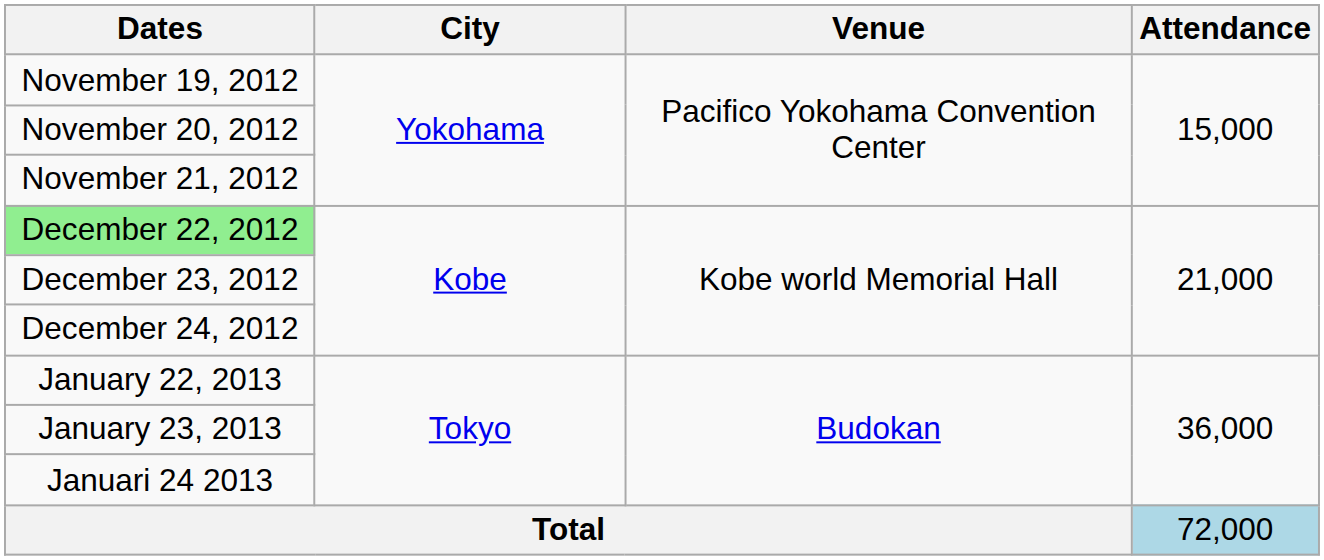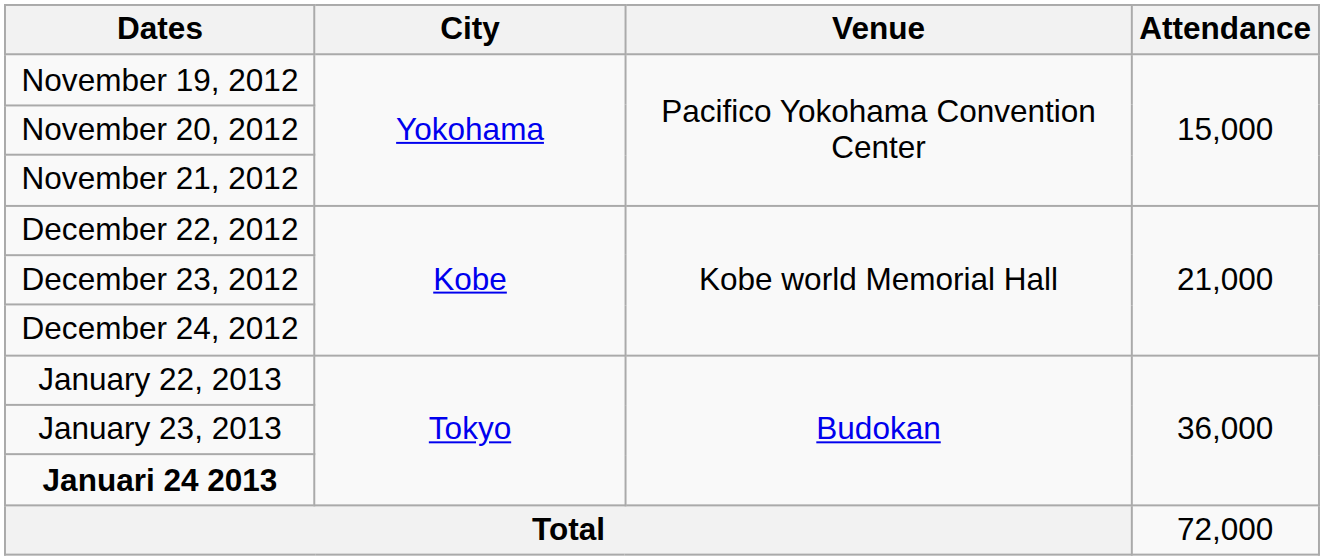December 22, 2012 | Dates: lightgreen background -> no background
Januari 24 2013 | Dates: normal -> bold
Total | Attendance: lightblue background -> no background
